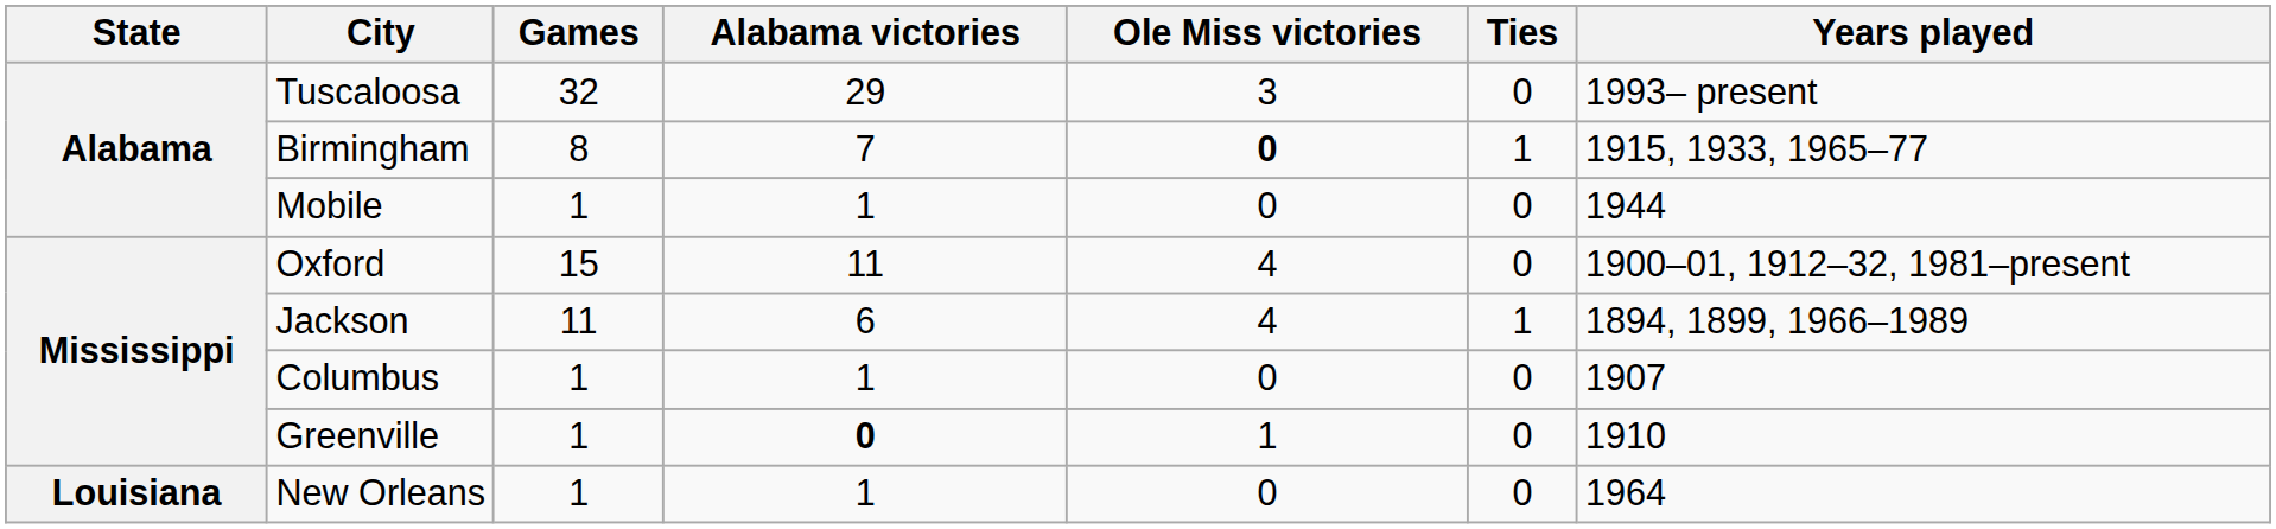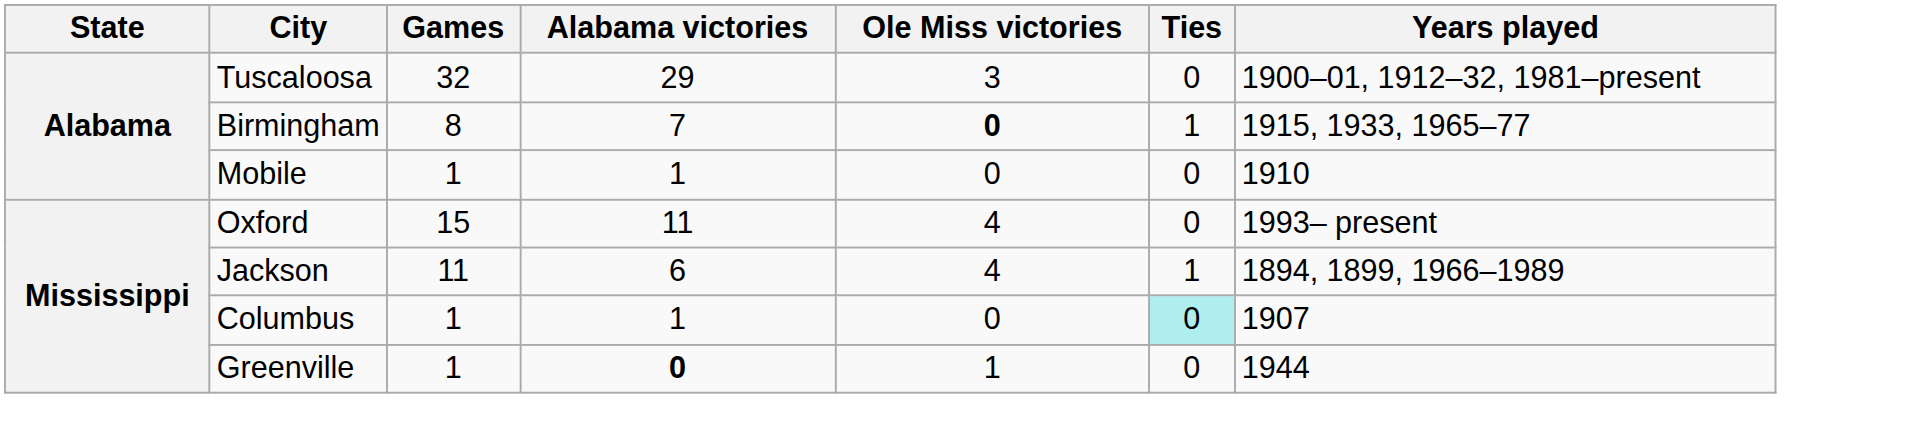Tuscaloosa | Years played: 1993– present -> 1900–01, 1912–32, 1981–present
Mobile | Years played: 1944 -> 1910
Oxford | Years played: 1900–01, 1912–32, 1981–present -> 1993– present
Columbus | Ties: no background -> paleturquoise background
Greenville | Years played: 1910 -> 1944
- row: Louisiana | New Orleans | 1 | 1 | 0 | 0 | 1964
